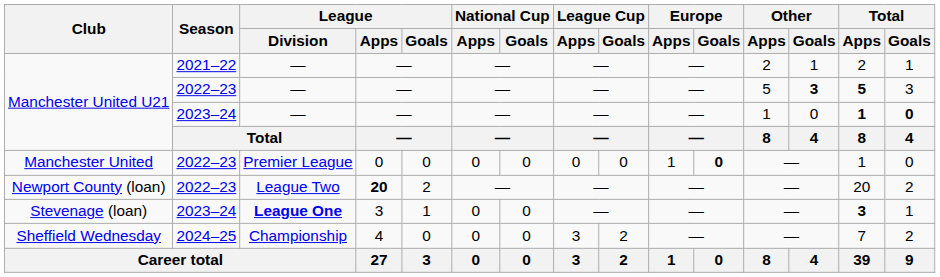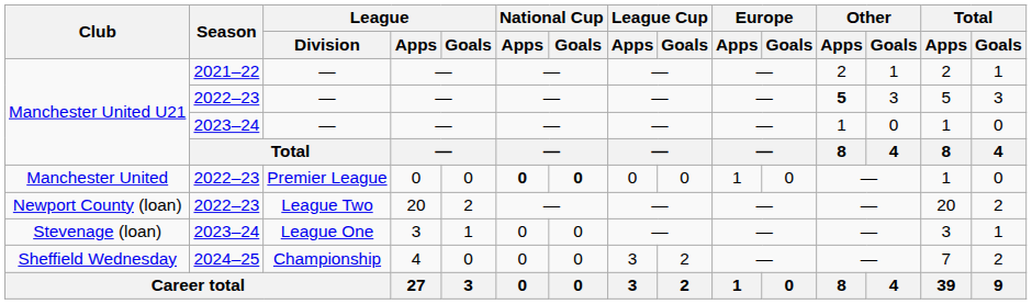Manchester United U21 / 2022–23 | Other / Apps: normal -> bold
Manchester United U21 / 2022–23 | Other / Goals: bold -> normal
Manchester United U21 / 2022–23 | Total / Apps: bold -> normal
Manchester United U21 / 2023–24 | Total / Apps: bold -> normal
Manchester United U21 / 2023–24 | Total / Goals: bold -> normal
Manchester United | National Cup / Apps: normal -> bold
Manchester United | National Cup / Goals: normal -> bold
Manchester United | Europe / Goals: bold -> normal
Newport County (loan) | League / Apps: bold -> normal
Stevenage (loan) | League / Division: bold -> normal
Stevenage (loan) | Total / Apps: bold -> normal
